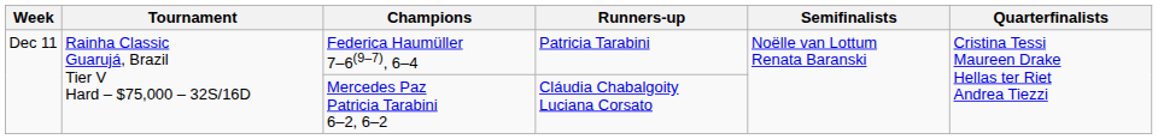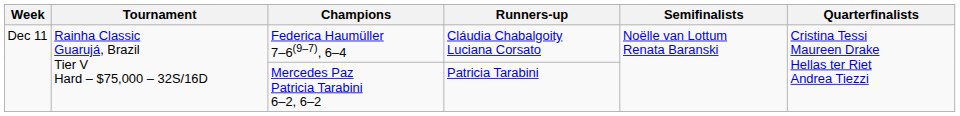Federica Haumüller 7–6(9–7), 6–4 | Runners-up: Patricia Tarabini -> Cláudia Chabalgoity Luciana Corsato
Mercedes Paz Patricia Tarabini 6–2, 6–2 | Runners-up: Cláudia Chabalgoity Luciana Corsato -> Patricia Tarabini
